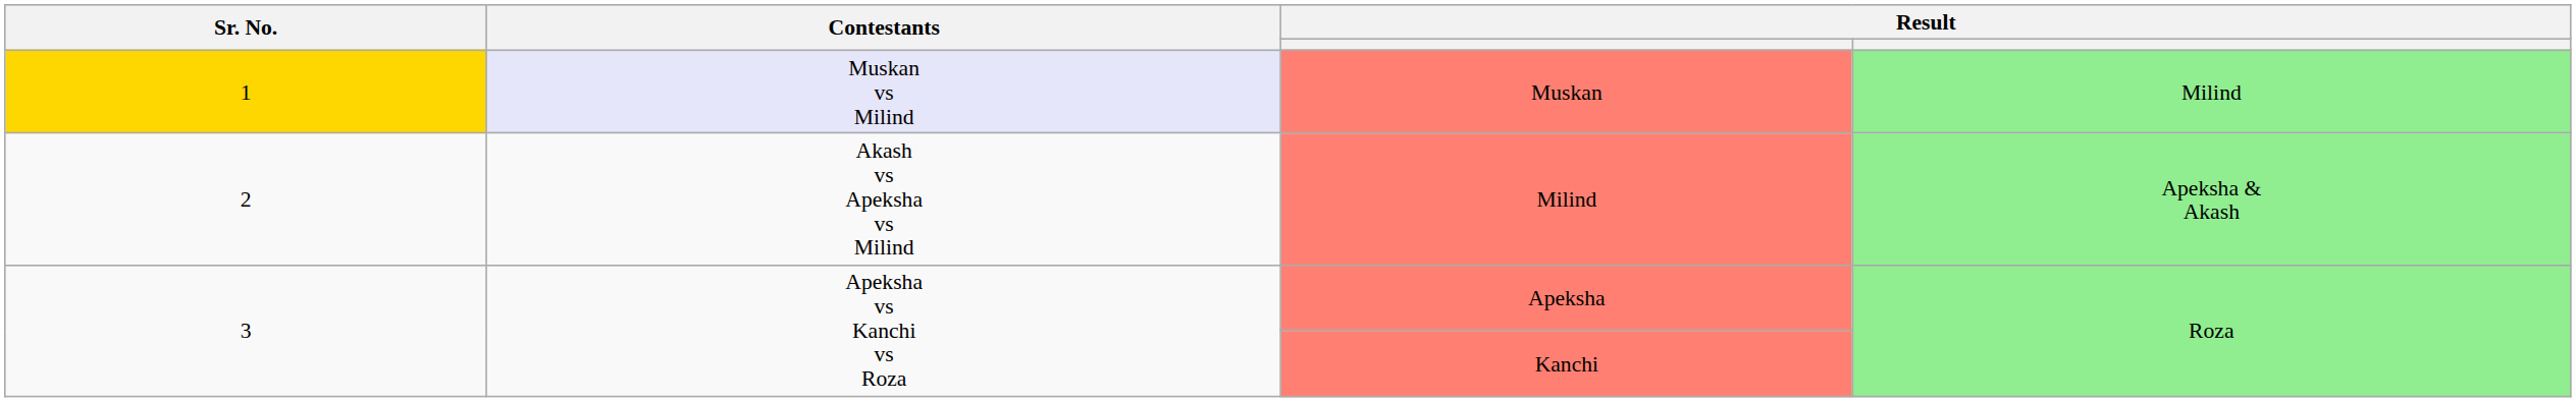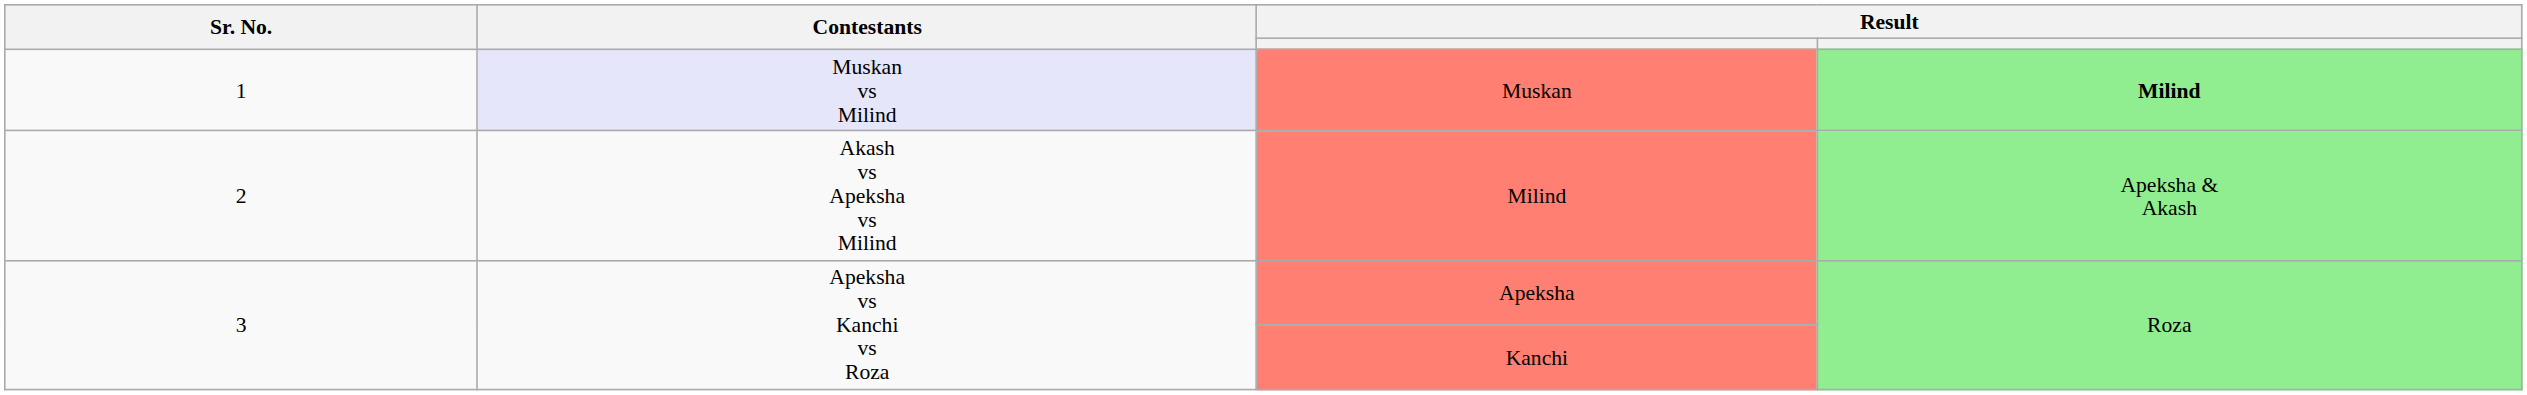Muskan | Sr. No.: gold background -> no background
Muskan | column 4: normal -> bold
